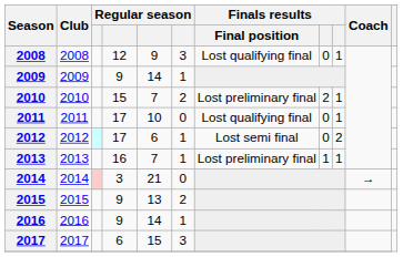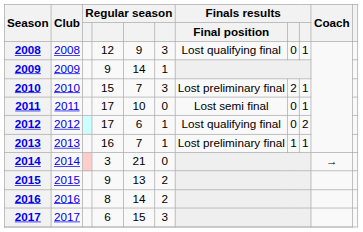row 5 | column 6: 2 -> 3
row 6 | Finals results / Final position: Lost qualifying final -> Lost semi final
row 7 | Finals results / Final position: Lost semi final -> Lost qualifying final
row 11 | column 4: 9 -> 8
row 11 | column 6: 1 -> 2
